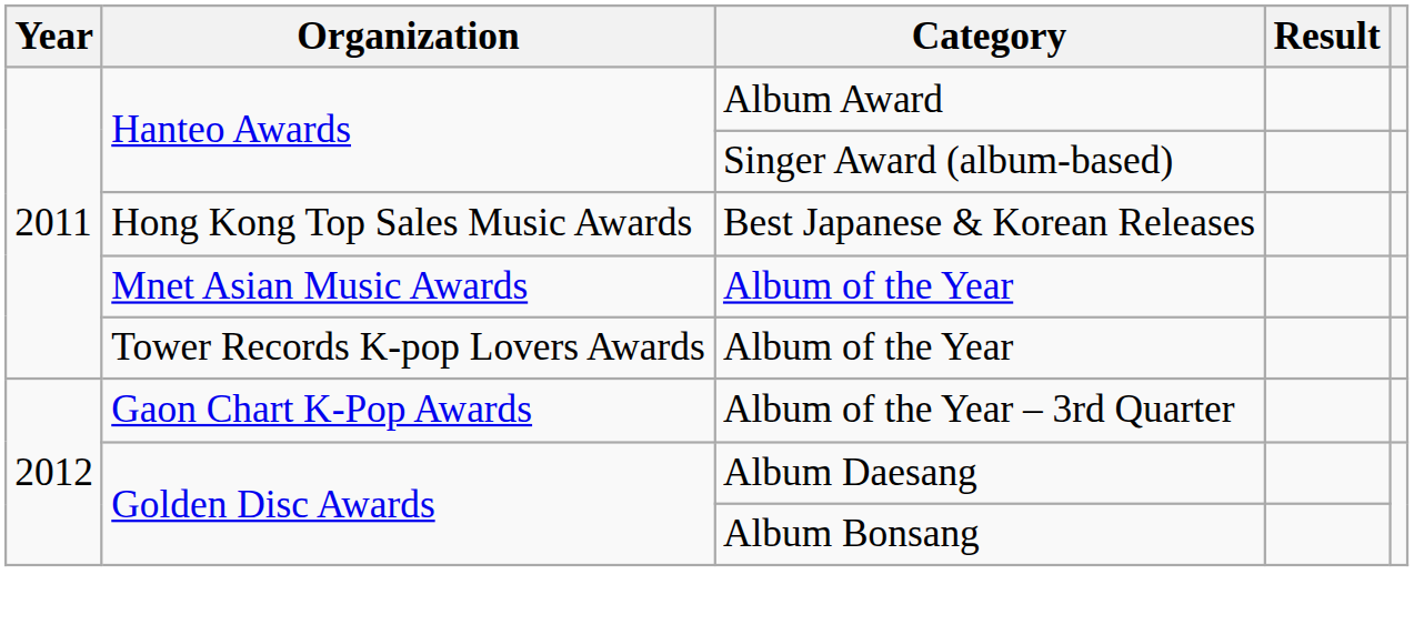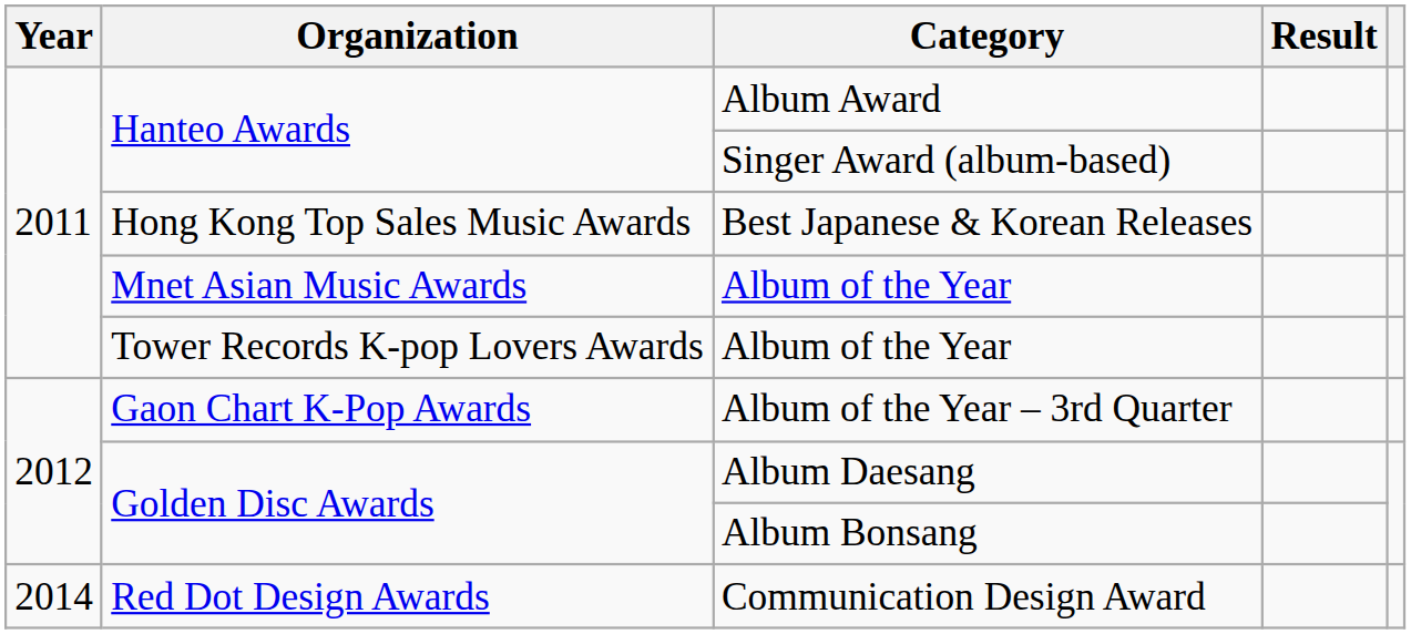+ row: 2014 | Red Dot Design Awards | Communication Design Award
